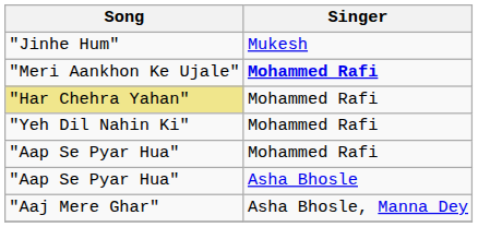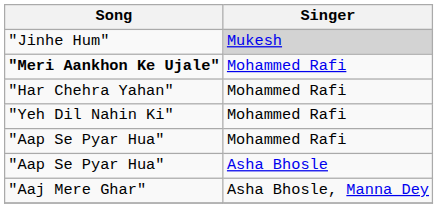row 2 | Singer: no background -> lightgrey background
row 3 | Song: normal -> bold
row 3 | Singer: bold -> normal
row 4 | Song: khaki background -> no background
